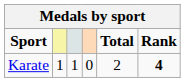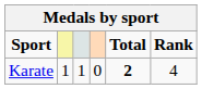Karate | Total: normal -> bold
Karate | Rank: bold -> normal
